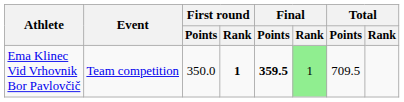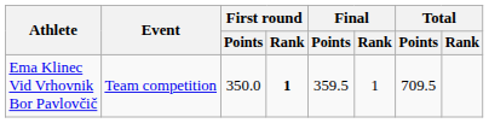Ema Klinec Vid Vrhovnik Bor Pavlovčič | Final / Points: bold -> normal
Ema Klinec Vid Vrhovnik Bor Pavlovčič | Final / Rank: lightgreen background -> no background
